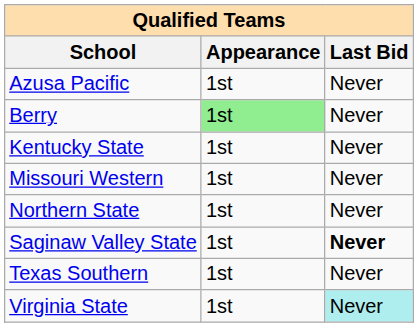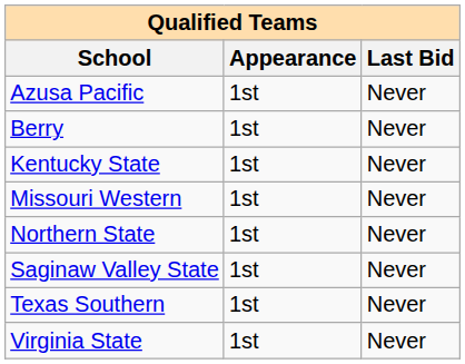Berry | Appearance: lightgreen background -> no background
Saginaw Valley State | Last Bid: bold -> normal
Virginia State | Last Bid: paleturquoise background -> no background
